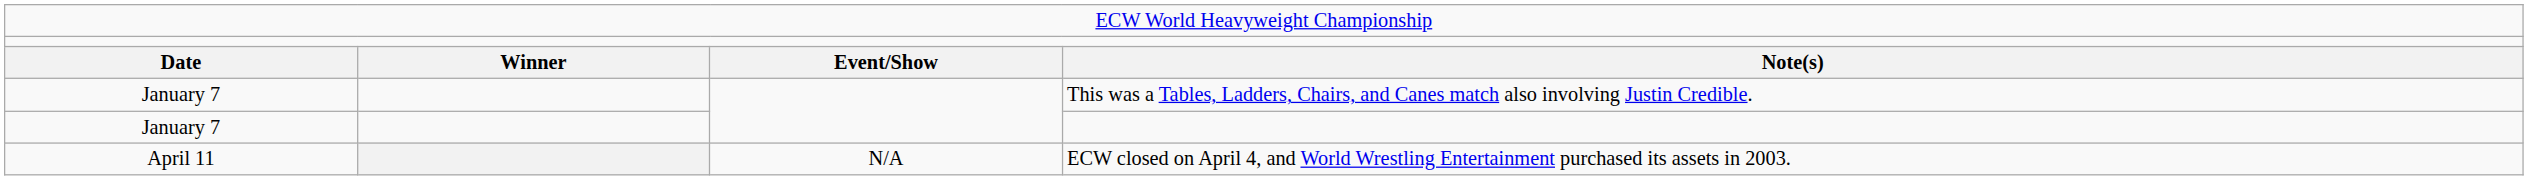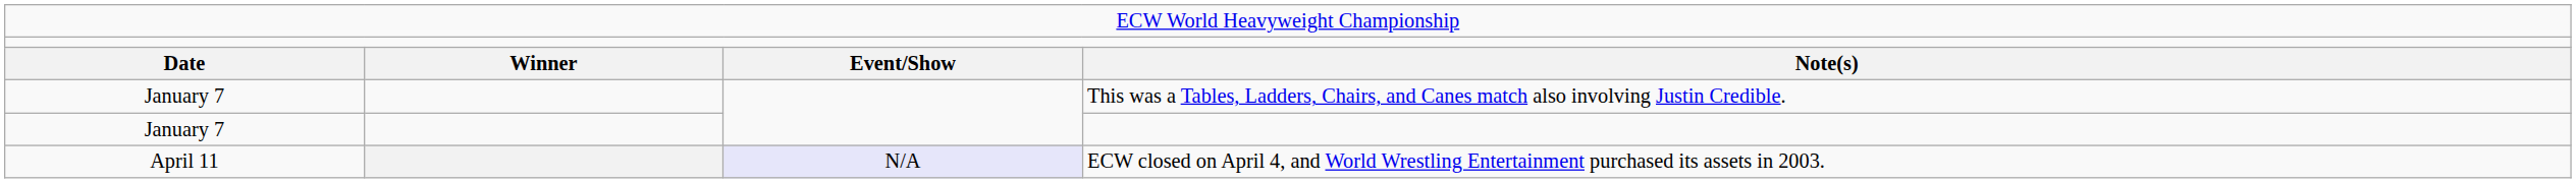April 11 | column 3: no background -> lavender background
